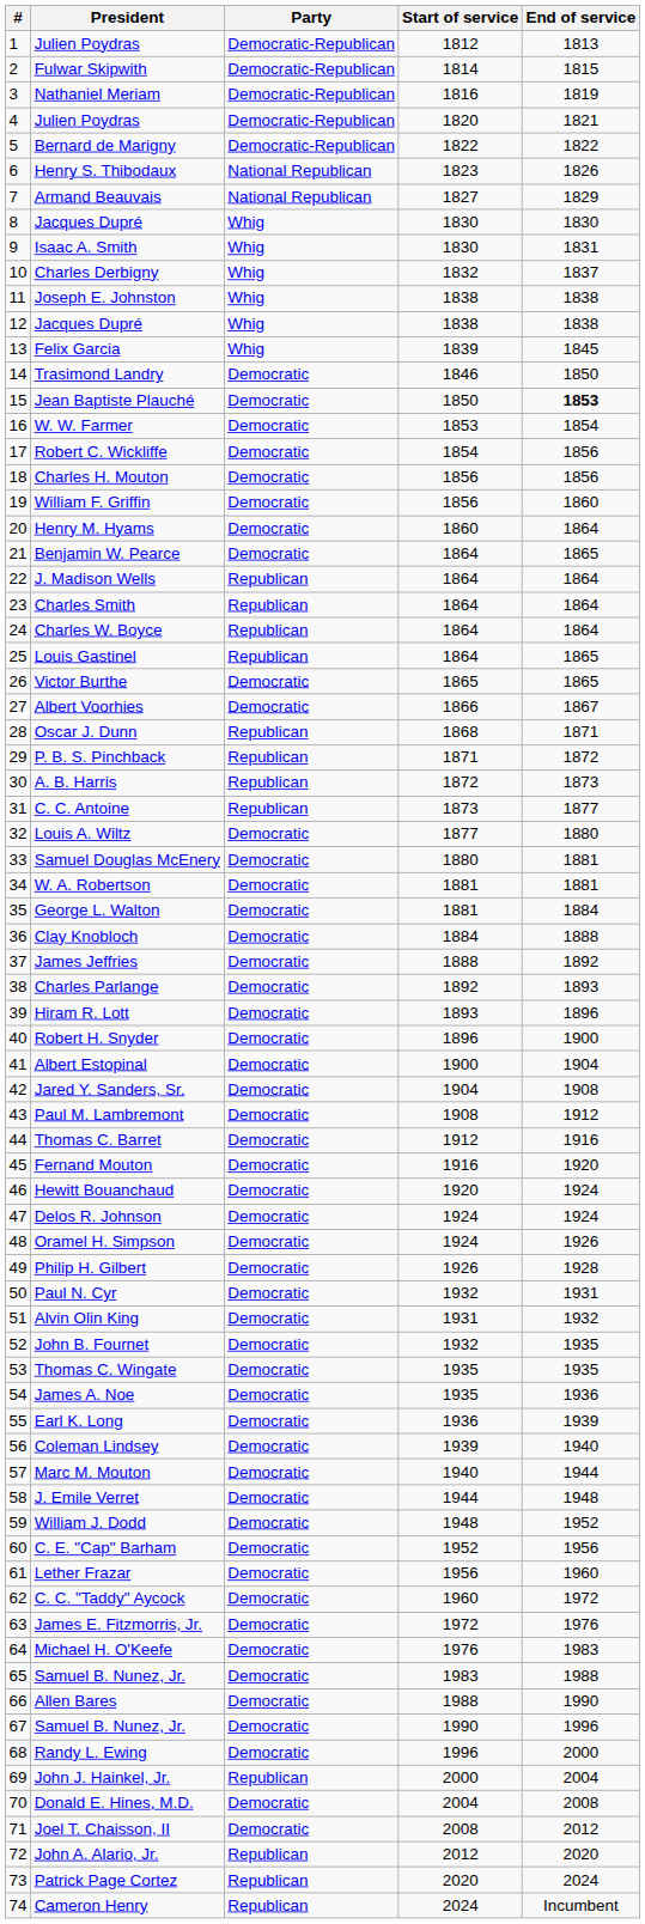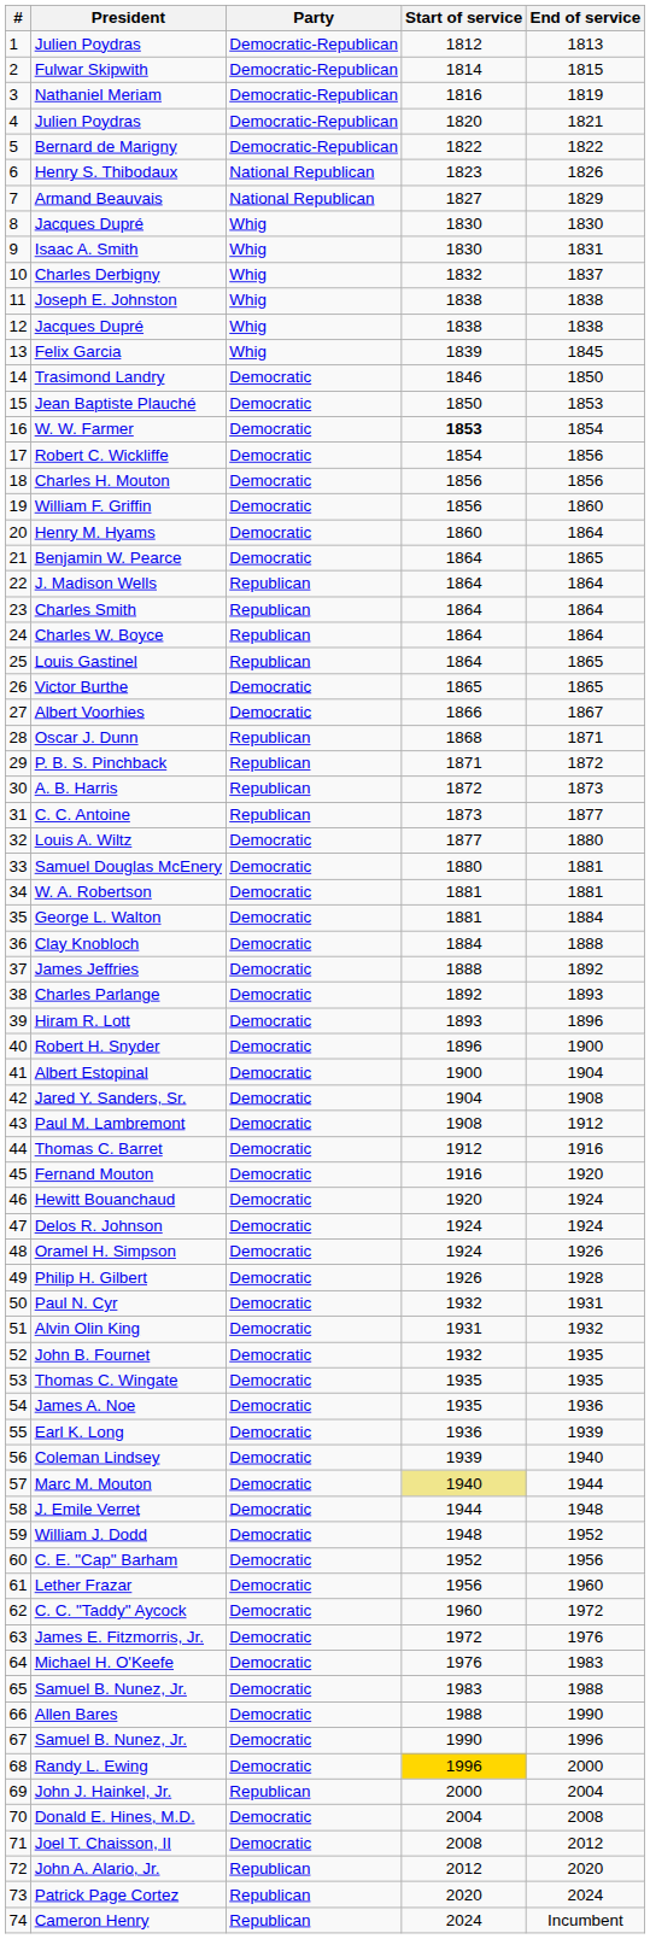Jean Baptiste Plauché | End of service: bold -> normal
W. W. Farmer | Start of service: normal -> bold
Marc M. Mouton | Start of service: no background -> khaki background
Randy L. Ewing | Start of service: no background -> gold background
